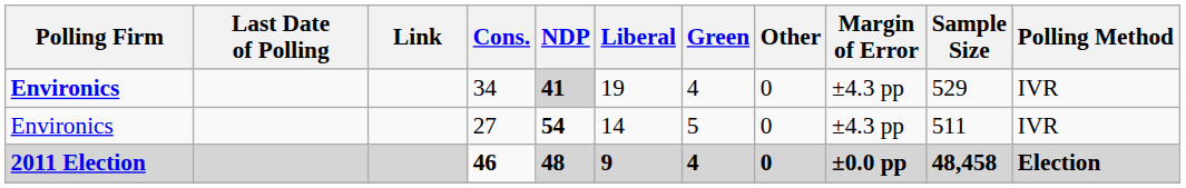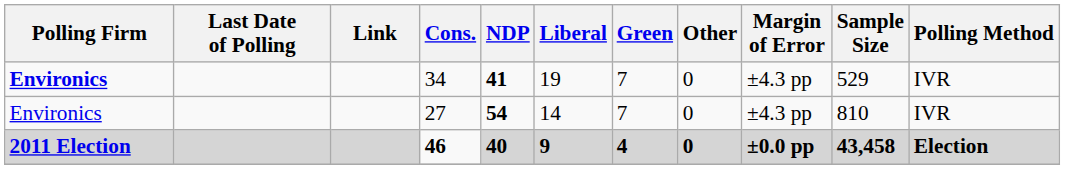34 | NDP: lightgrey background -> no background
34 | Green: 4 -> 7
27 | Green: 5 -> 7
27 | Sample Size: 511 -> 810
46 | NDP: 48 -> 40
46 | Sample Size: 48,458 -> 43,458
